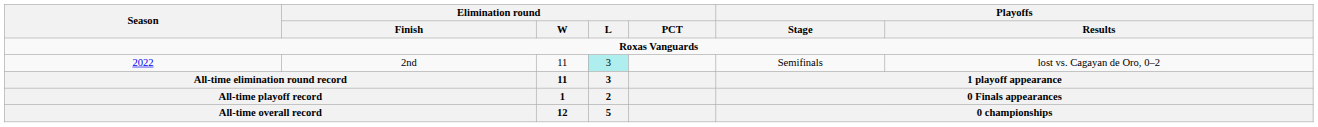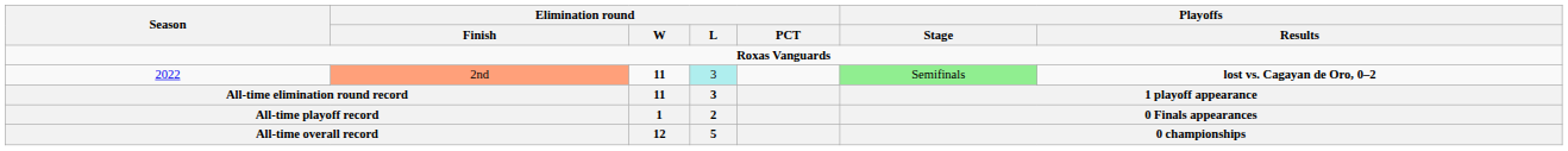2022 | Elimination round / Finish: no background -> lightsalmon background
2022 | Elimination round / W: normal -> bold
2022 | Playoffs / Stage: no background -> lightgreen background
2022 | Playoffs / Results: normal -> bold
